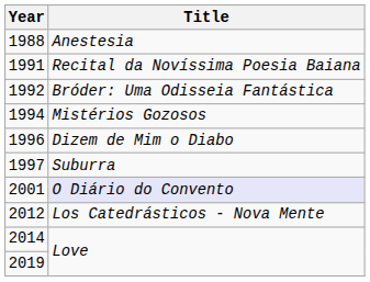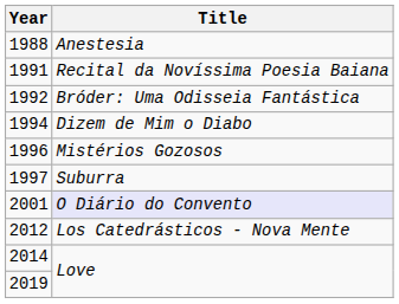row 5 | Title: Mistérios Gozosos -> Dizem de Mim o Diabo
row 6 | Title: Dizem de Mim o Diabo -> Mistérios Gozosos
